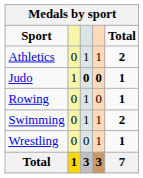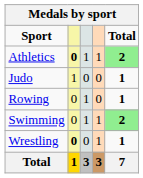Athletics | column 2: normal -> bold
Athletics | Total: no background -> lightgreen background
Judo | column 3: bold -> normal
Judo | column 4: bold -> normal
Swimming | Total: no background -> lightgreen background
Wrestling | column 2: normal -> bold
